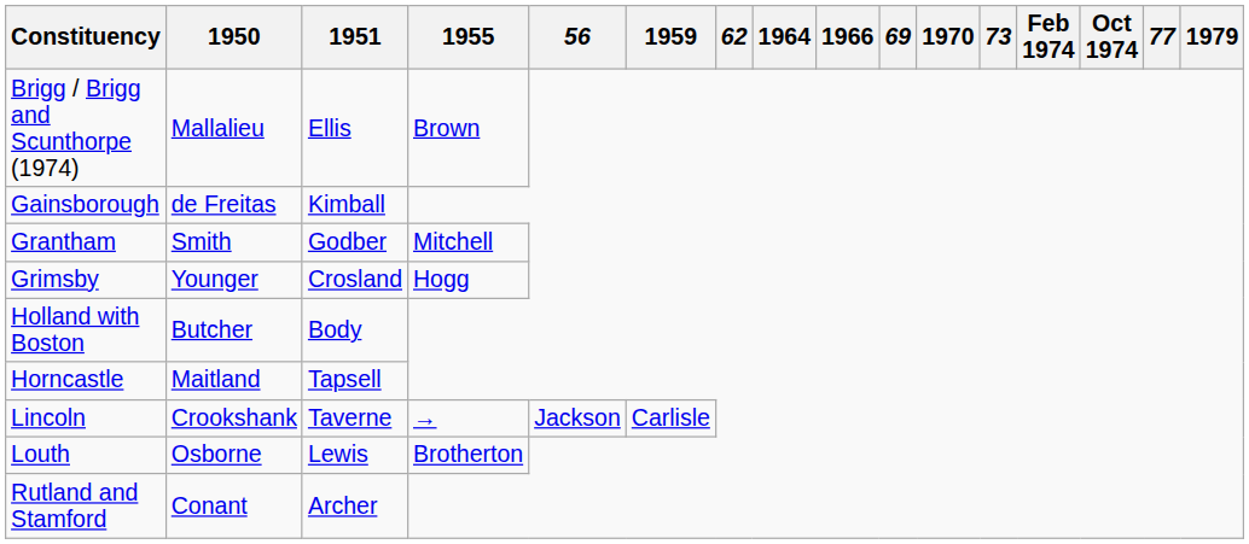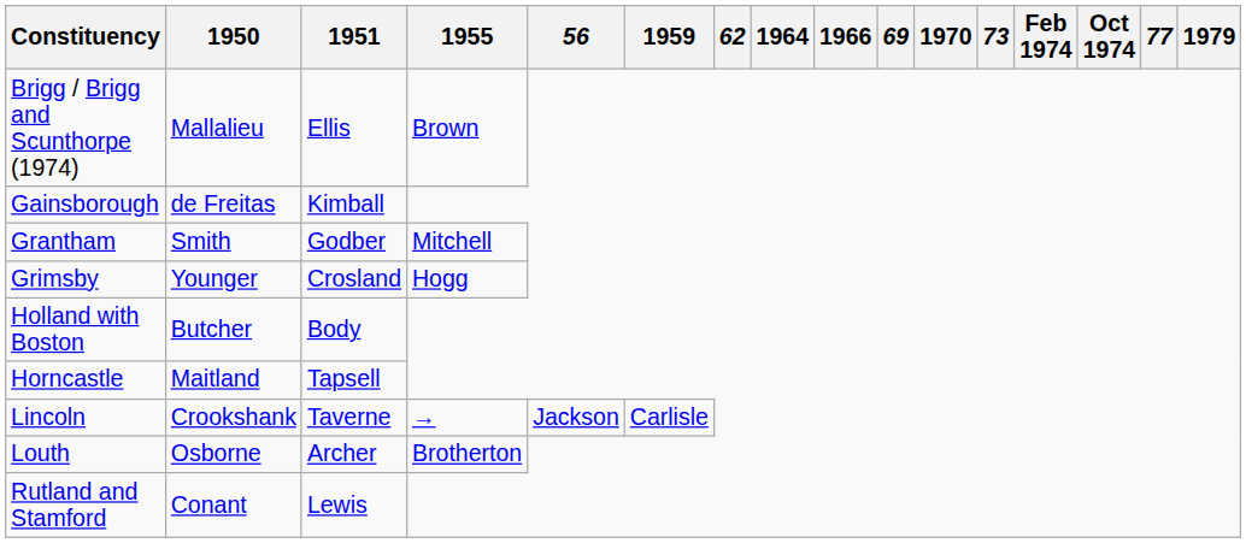Louth | 1951: Lewis -> Archer
Rutland and Stamford | 1951: Archer -> Lewis
